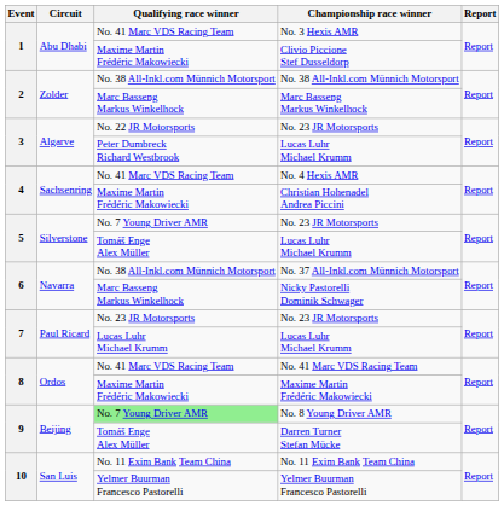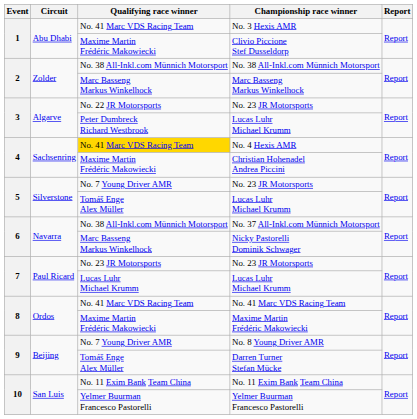No. 4 Hexis AMR | Qualifying race winner: no background -> gold background
No. 8 Young Driver AMR | Qualifying race winner: lightgreen background -> no background
